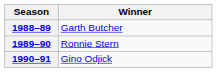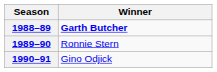1988–89 | Winner: normal -> bold
